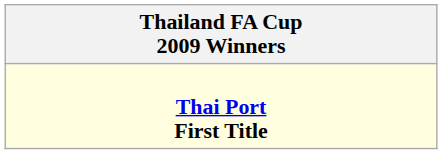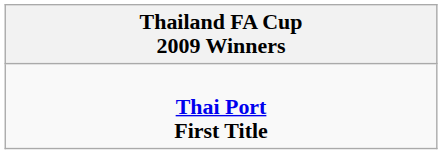row 2 | column 1: lightyellow background -> no background
